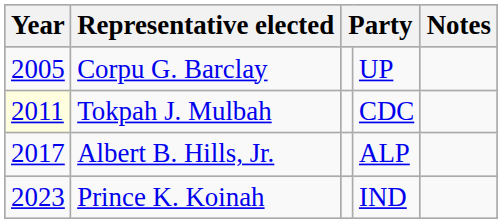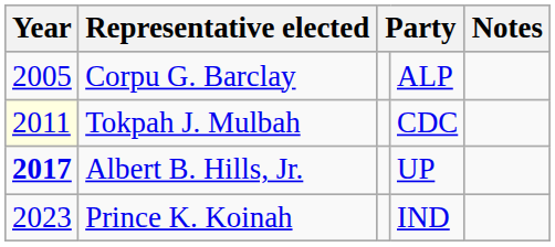Corpu G. Barclay | column 4: UP -> ALP
Albert B. Hills, Jr. | Year: normal -> bold
Albert B. Hills, Jr. | column 4: ALP -> UP
